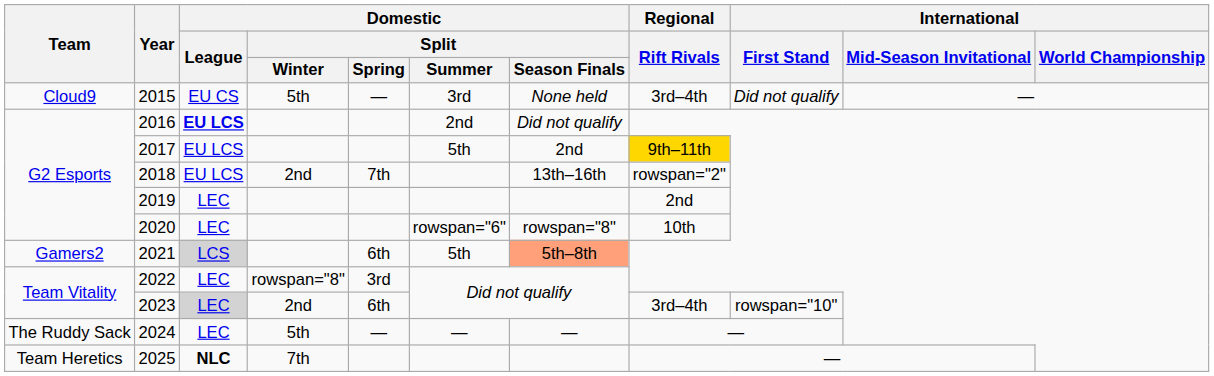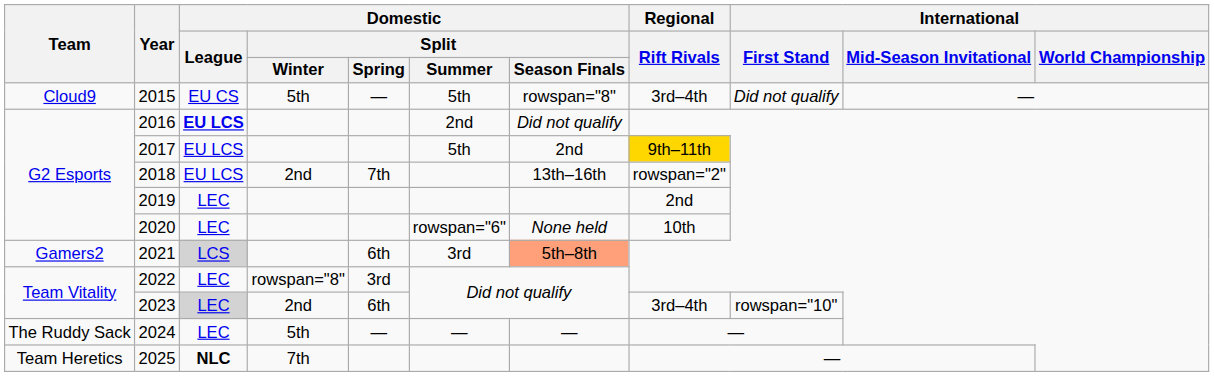2015 | Domestic / Split / Summer: 3rd -> 5th
2015 | Domestic / Split / Season Finals: None held -> rowspan="8"
2020 | Domestic / Split / Season Finals: rowspan="8" -> None held
2021 | Domestic / Split / Summer: 5th -> 3rd
